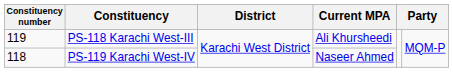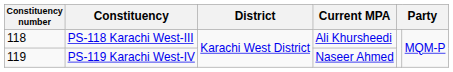PS-118 Karachi West-III | Constituency number: 119 -> 118
PS-119 Karachi West-IV | Constituency number: 118 -> 119
